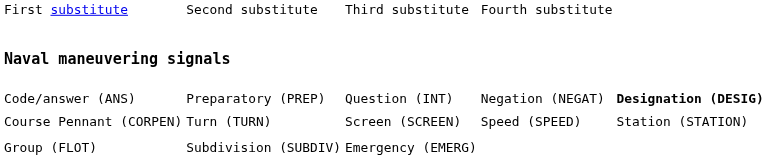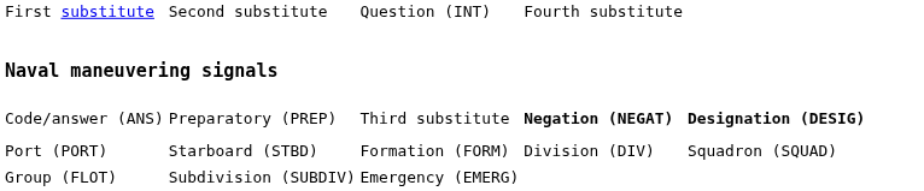First substitute | column 3: Third substitute -> Question (INT)
Code/answer (ANS) | column 3: Question (INT) -> Third substitute
Code/answer (ANS) | column 4: normal -> bold
- row: Course Pennant (CORPEN) | Turn (TURN) | Screen (SCREEN) | Speed (SPEED) | Station (STATION)
+ row: Port (PORT) | Starboard (STBD) | Formation (FORM) | Division (DIV) | Squadron (SQUAD)
